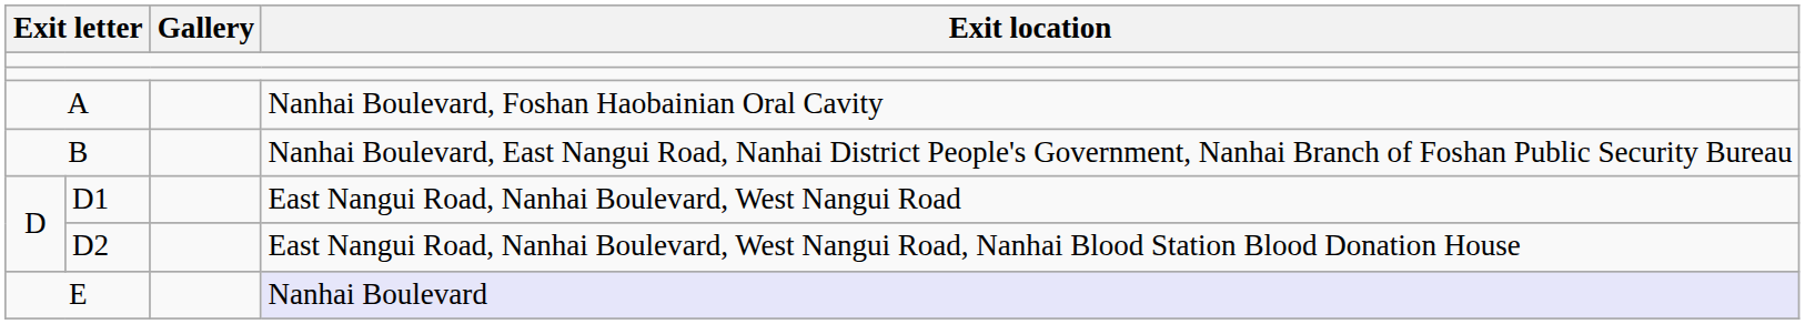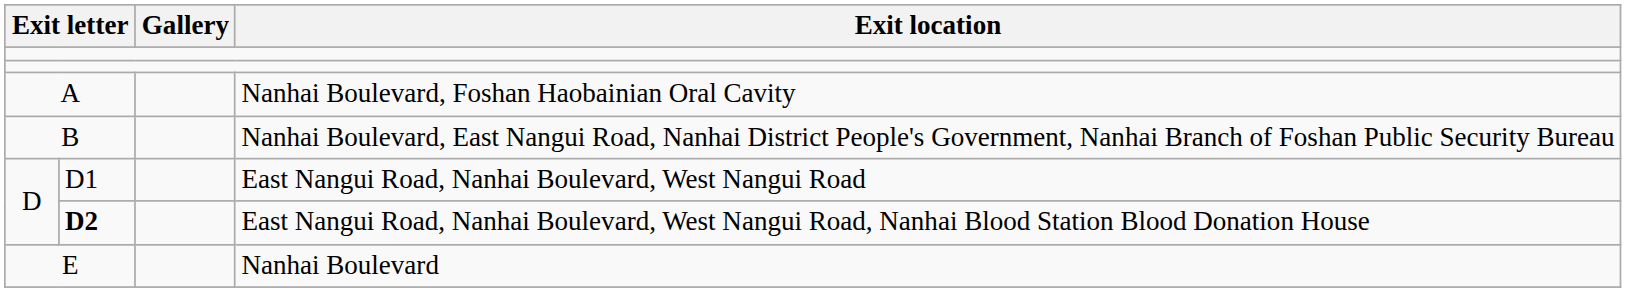D2 | column 2: normal -> bold
E | Exit location: lavender background -> no background
